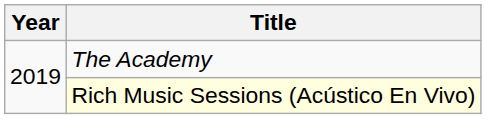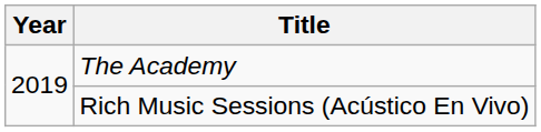Rich Music Sessions (Acústico En Vivo) | Title: lightyellow background -> no background
